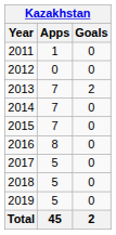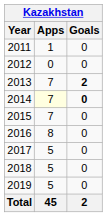2013 | Goals: normal -> bold
2014 | Apps: no background -> lightyellow background
2014 | Goals: normal -> bold
